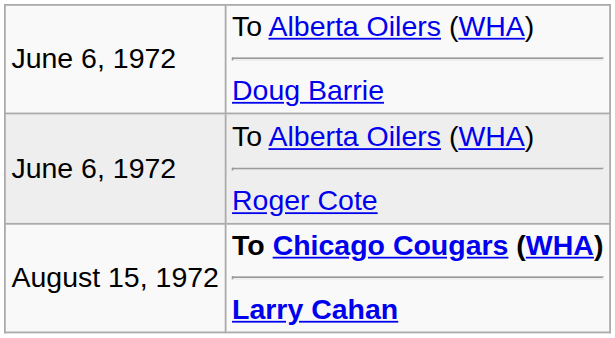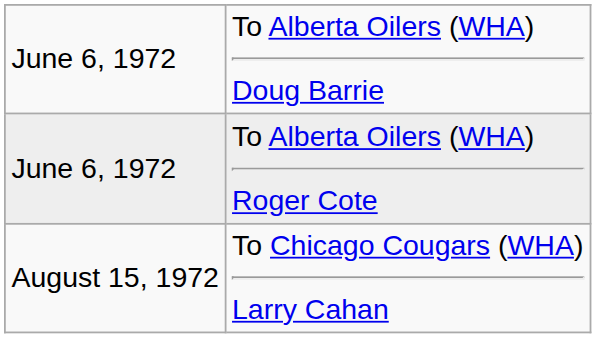row 3 | column 2: bold -> normal
